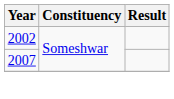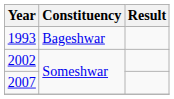+ row: 1993 | Bageshwar
